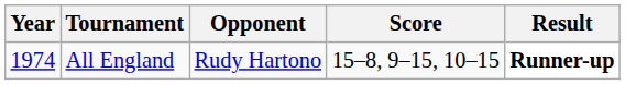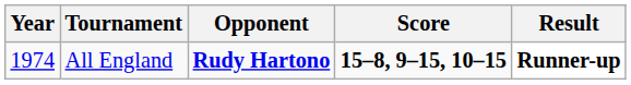row 2 | Opponent: normal -> bold
row 2 | Score: normal -> bold
